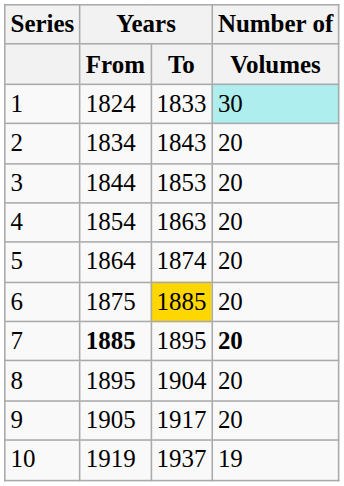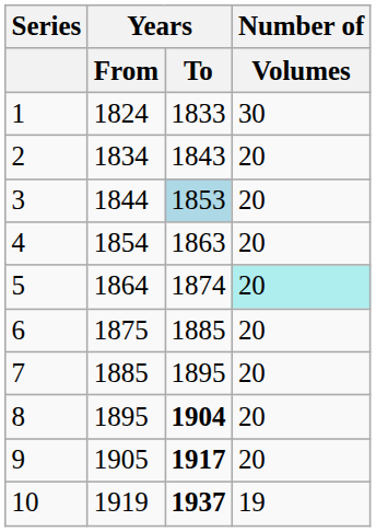1 | Number of / Volumes: paleturquoise background -> no background
3 | Years / To: no background -> lightblue background
5 | Number of / Volumes: no background -> paleturquoise background
6 | Years / To: gold background -> no background
7 | Years / From: bold -> normal
7 | Number of / Volumes: bold -> normal
8 | Years / To: normal -> bold
9 | Years / To: normal -> bold
10 | Years / To: normal -> bold
